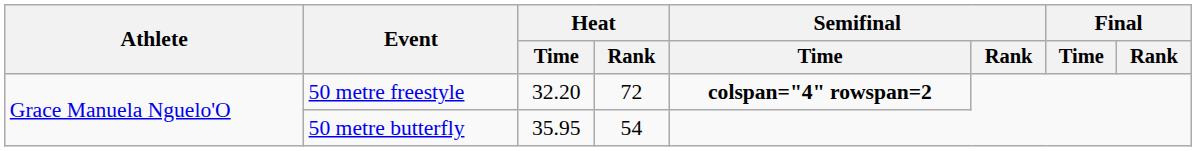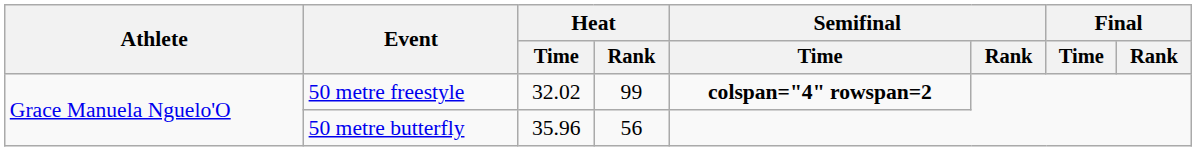50 metre freestyle | Heat / Time: 32.20 -> 32.02
50 metre freestyle | Heat / Rank: 72 -> 99
50 metre butterfly | Heat / Time: 35.95 -> 35.96
50 metre butterfly | Heat / Rank: 54 -> 56
